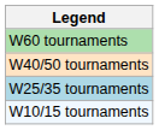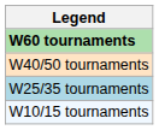row 2 | column 1: normal -> bold
